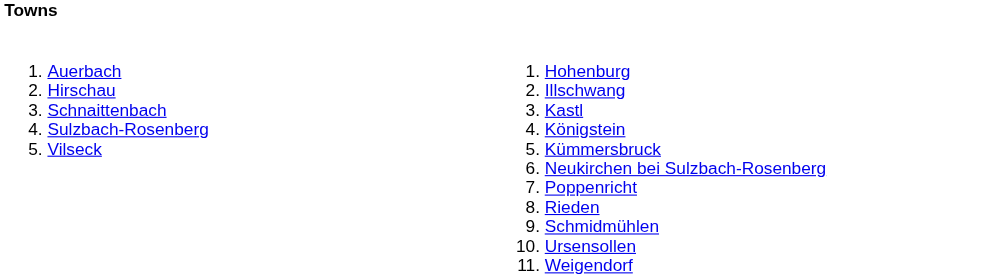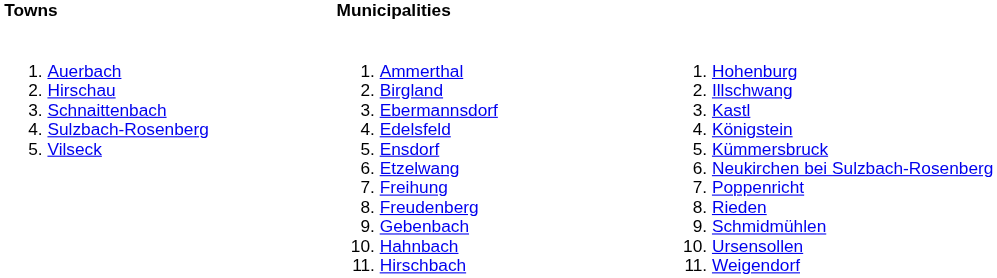+ column: Municipalities | Ammerthal Birgland Ebermannsdorf Edelsfeld Ensdorf Etzelwang Freihung Freudenberg Gebenbach Hahnbach Hirschbach
